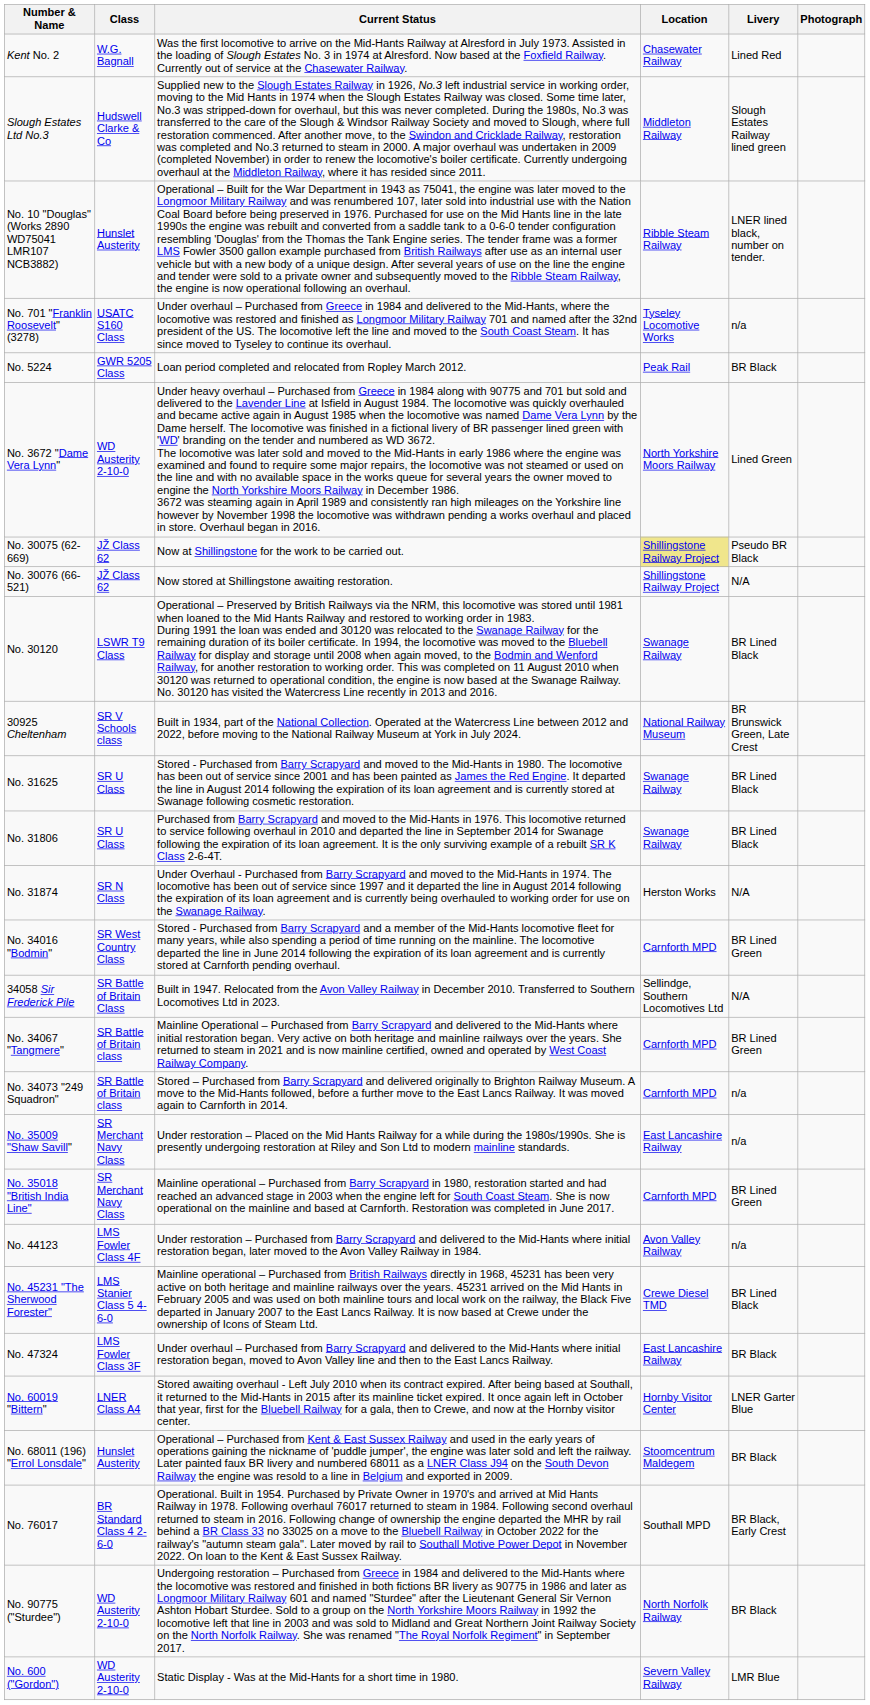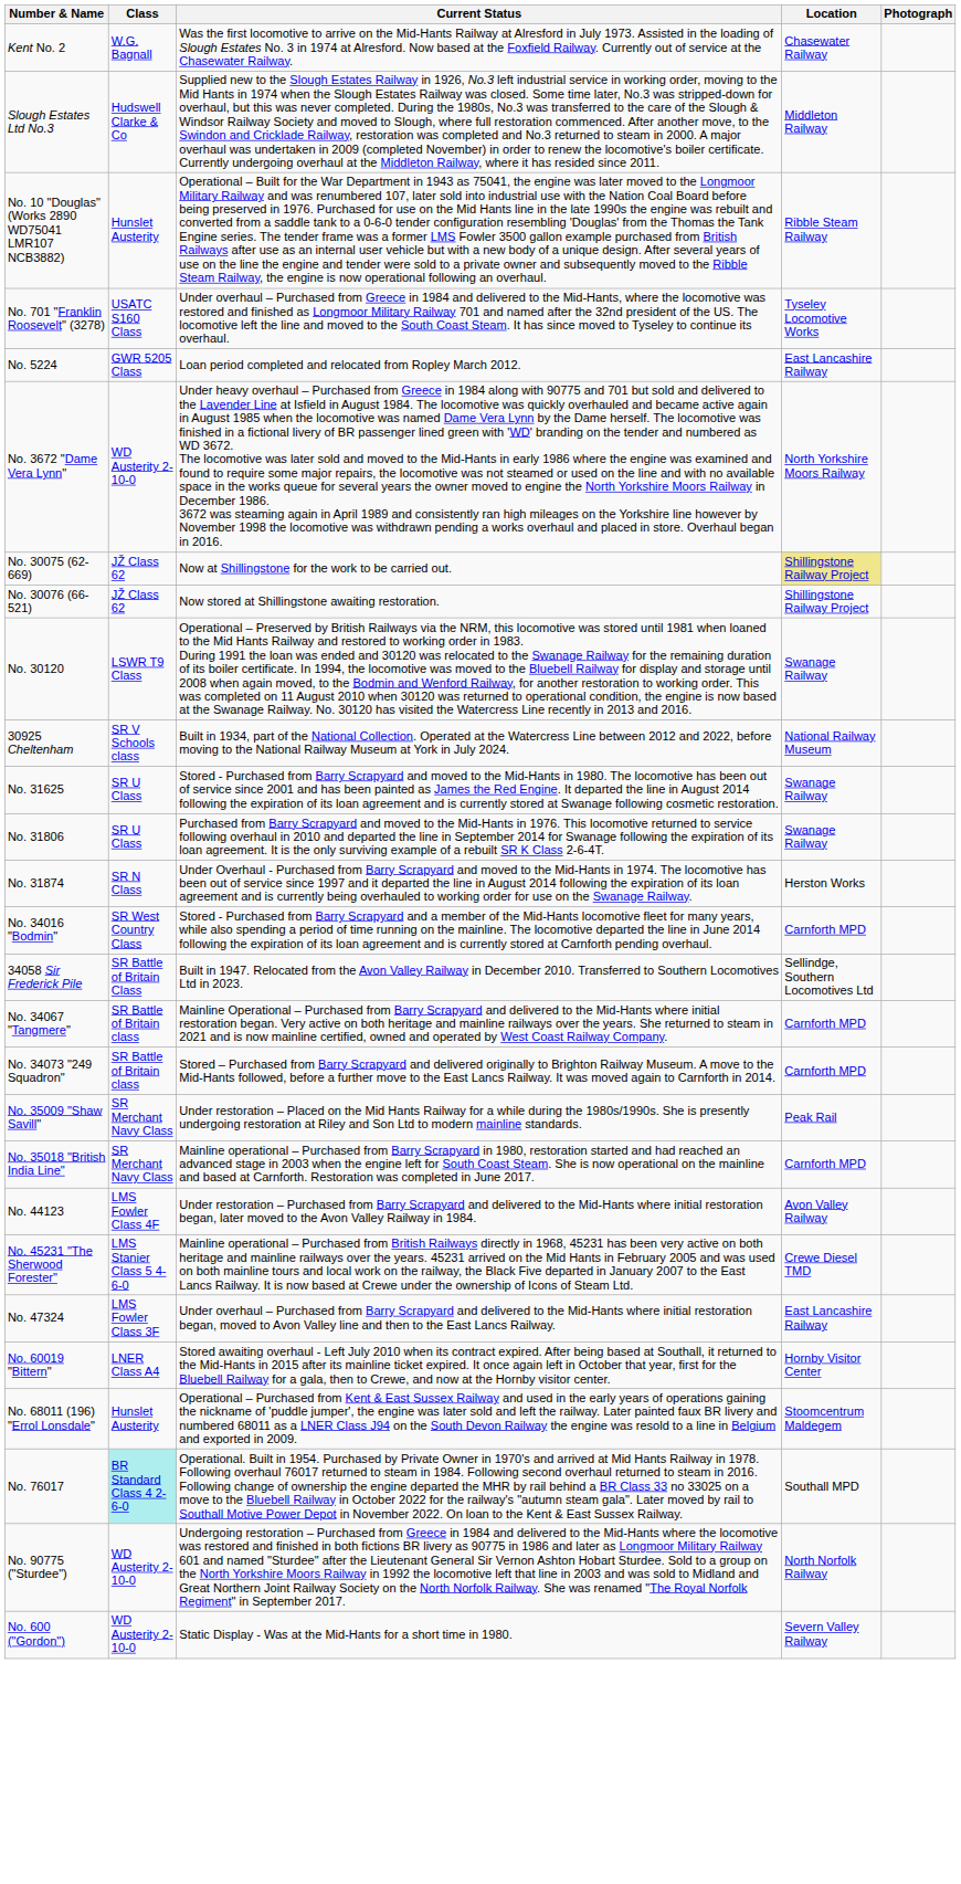- column: Livery | Lined Red | Slough Estates Railway lined green | LNER lined black, number on tender. | n/a | BR Black | Lined Green | Pseudo BR Black | N/A | BR Lined Black | BR Brunswick Green, Late Crest | BR Lined Black | BR Lined Black | N/A | BR Lined Green | N/A | BR Lined Green | n/a | n/a | BR Lined Green | n/a | BR Lined Black | BR Black | LNER Garter Blue | BR Black | BR Black, Early Crest | BR Black | LMR Blue
No. 5224 | Location: Peak Rail -> East Lancashire Railway
No. 35009 "Shaw Savill" | Location: East Lancashire Railway -> Peak Rail
No. 76017 | Class: no background -> paleturquoise background
